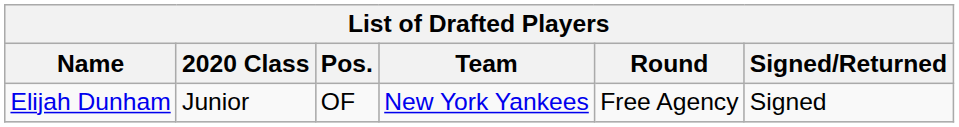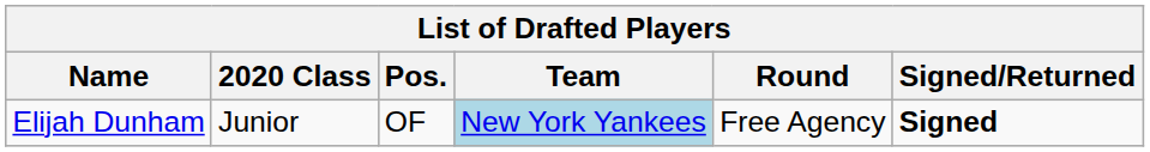Elijah Dunham | Team: no background -> lightblue background
Elijah Dunham | Signed/Returned: normal -> bold
